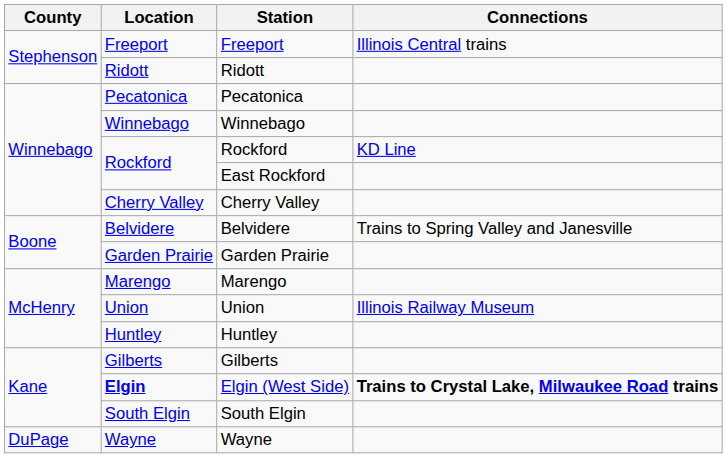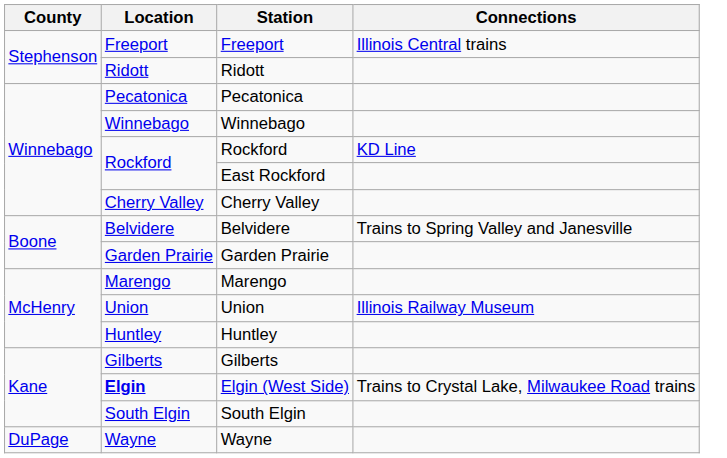Elgin (West Side) | Connections: bold -> normal
